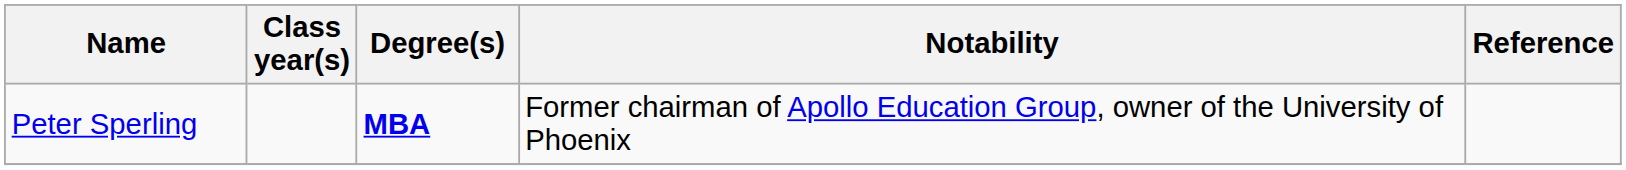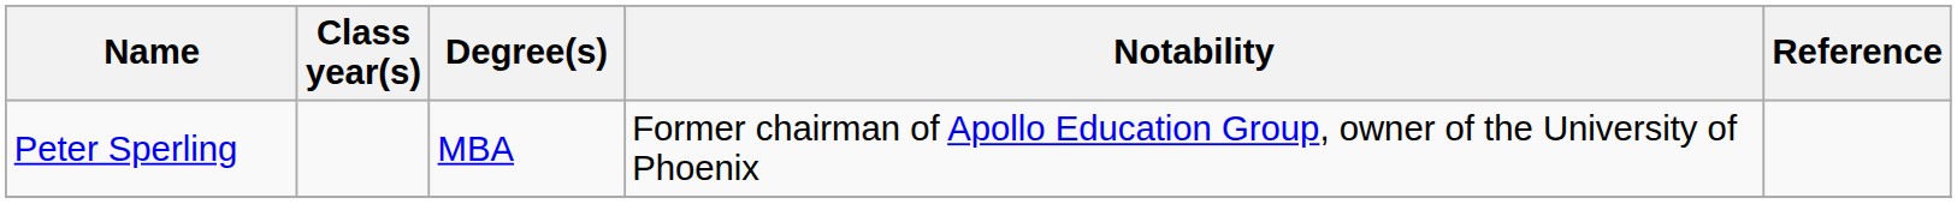Peter Sperling | Degree(s): bold -> normal
